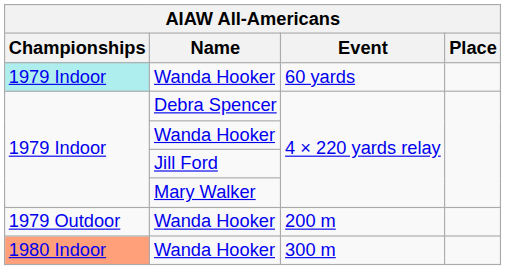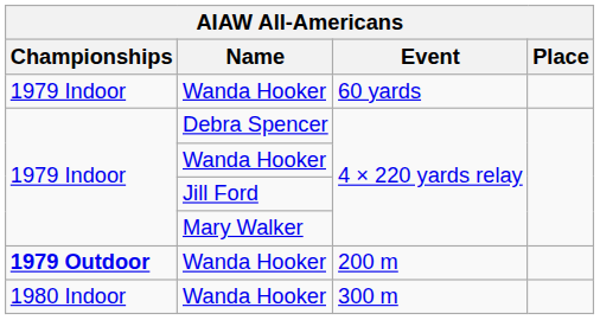Wanda Hooker / 60 yards | Championships: paleturquoise background -> no background
Wanda Hooker / 200 m | Championships: normal -> bold
Wanda Hooker / 300 m | Championships: lightsalmon background -> no background
